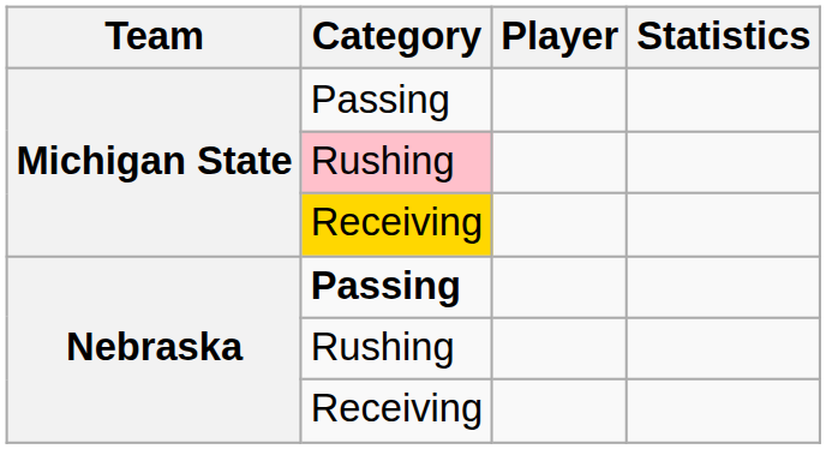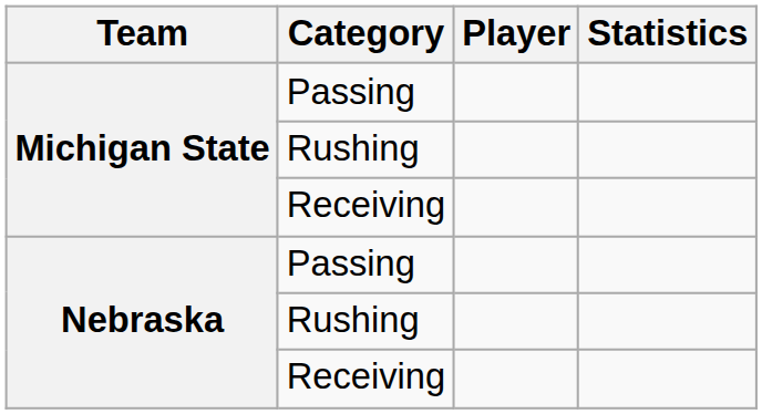Michigan State / Rushing | Category: pink background -> no background
Michigan State / Receiving | Category: gold background -> no background
Nebraska / Passing | Category: bold -> normal
